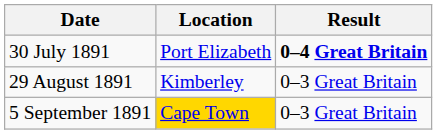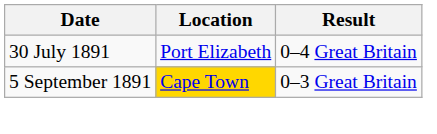30 July 1891 | Result: bold -> normal
- row: 29 August 1891 | Kimberley | 0–3 Great Britain
